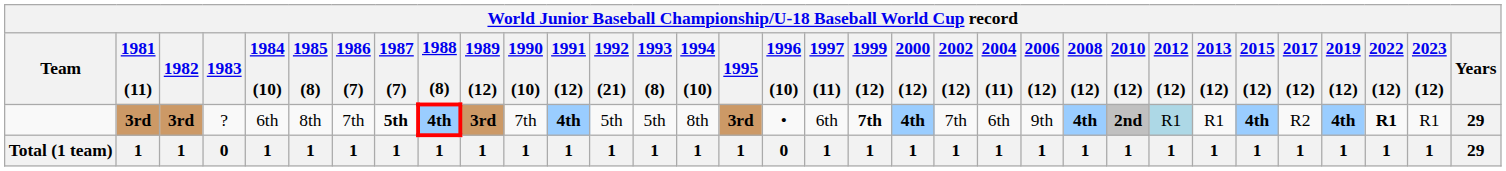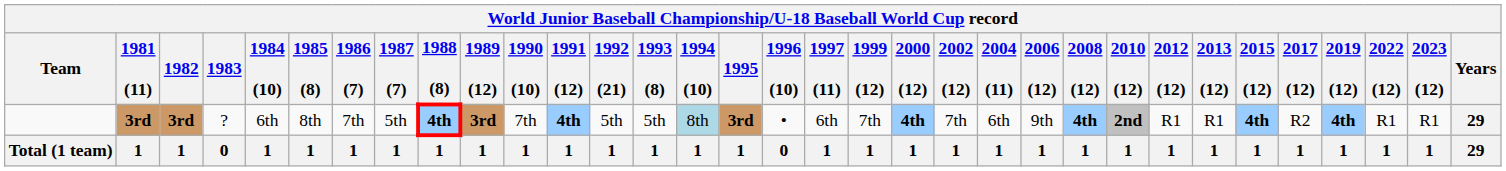row 3 | 1987 (7): bold -> normal
row 3 | 1994 (10): no background -> lightblue background
row 3 | 1999 (12): bold -> normal
row 3 | 2012 (12): lightblue background -> no background
row 3 | 2022 (12): bold -> normal
